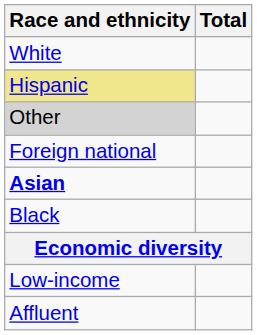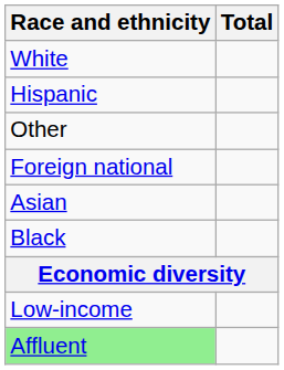Hispanic | Race and ethnicity: khaki background -> no background
Other | Race and ethnicity: lightgrey background -> no background
Asian | Race and ethnicity: bold -> normal
Affluent | Race and ethnicity: no background -> lightgreen background
